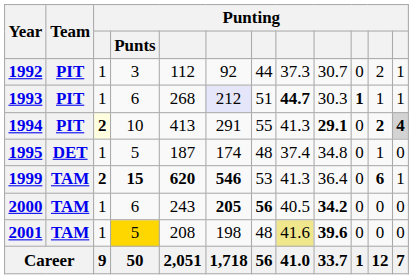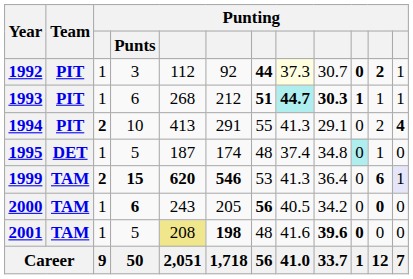1992 | column 7: normal -> bold
1992 | column 8: no background -> lightyellow background
1992 | column 10: normal -> bold
1992 | column 11: normal -> bold
1993 | column 6: lavender background -> no background
1993 | column 7: normal -> bold
1993 | column 8: no background -> paleturquoise background
1993 | column 9: normal -> bold
1994 | column 3: lightyellow background -> no background
1994 | column 9: bold -> normal
1994 | column 11: bold -> normal
1994 | column 12: lightgrey background -> no background
1995 | column 10: no background -> paleturquoise background
1999 | column 12: no background -> lavender background
2000 | Punting / Punts: normal -> bold
2000 | column 6: bold -> normal
2000 | column 9: bold -> normal
2000 | column 11: normal -> bold
2001 | Punting / Punts: gold background -> no background
2001 | column 5: no background -> khaki background
2001 | column 6: normal -> bold
2001 | column 8: khaki background -> no background
2001 | column 10: normal -> bold
